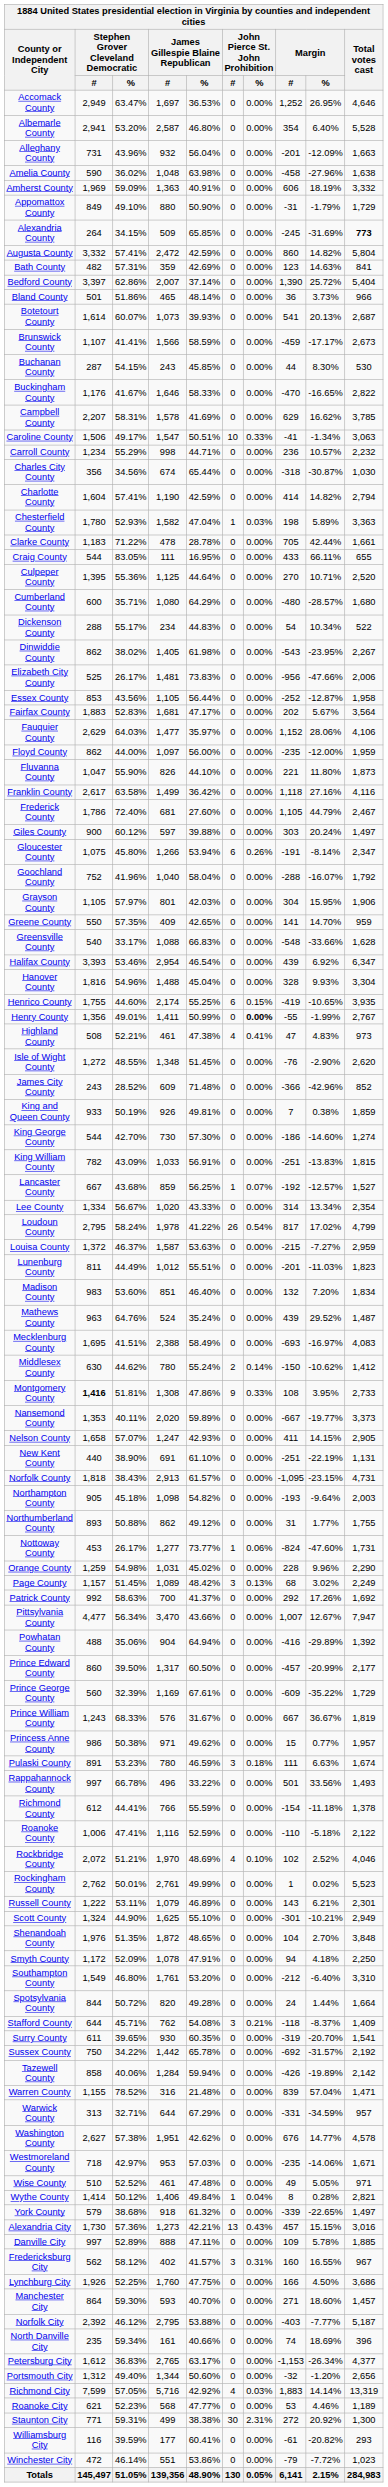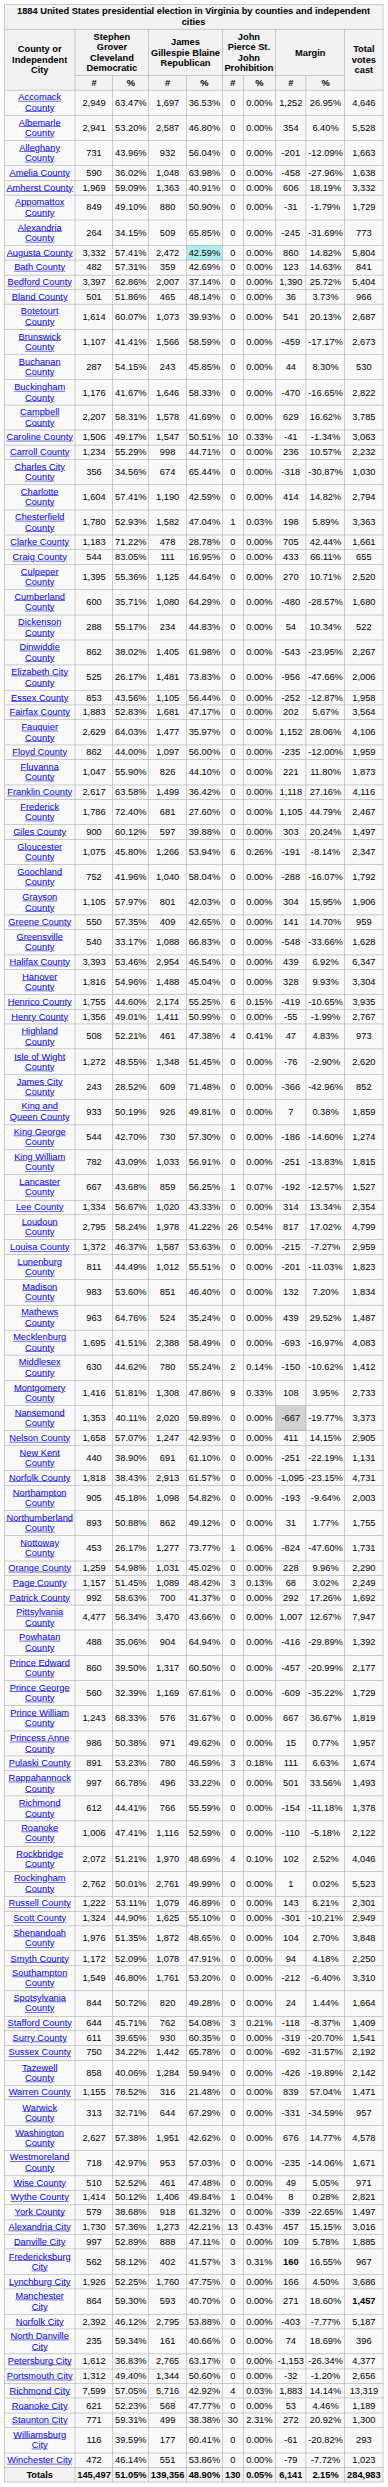Alexandria County | Total votes cast: bold -> normal
Augusta County | James Gillespie Blaine Republican / %: no background -> paleturquoise background
Henry County | John Pierce St. John Prohibition / %: bold -> normal
Montgomery County | Stephen Grover Cleveland Democratic / #: bold -> normal
Nansemond County | Margin / #: no background -> lightgrey background
Fredericksburg City | Margin / #: normal -> bold
Manchester City | Total votes cast: normal -> bold
